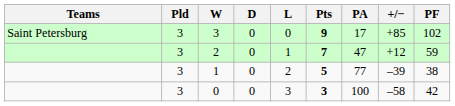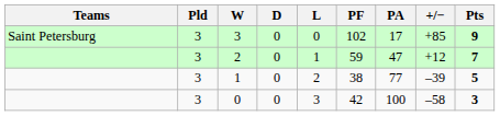columns swapped: PF <-> Pts
